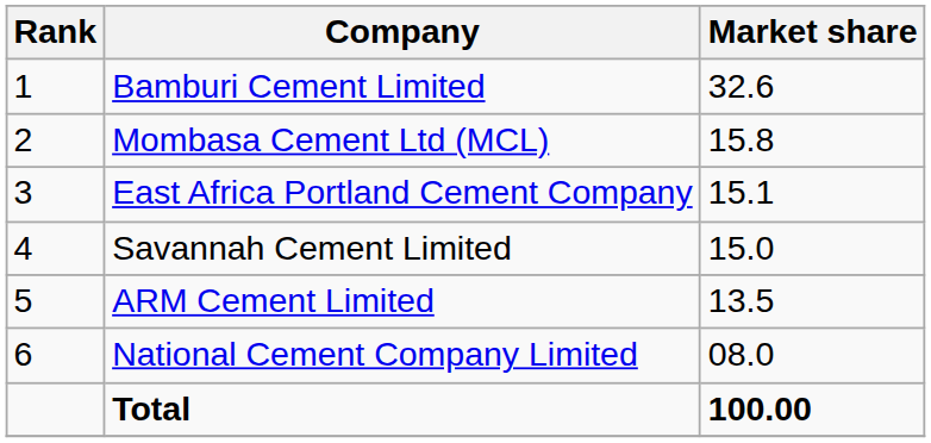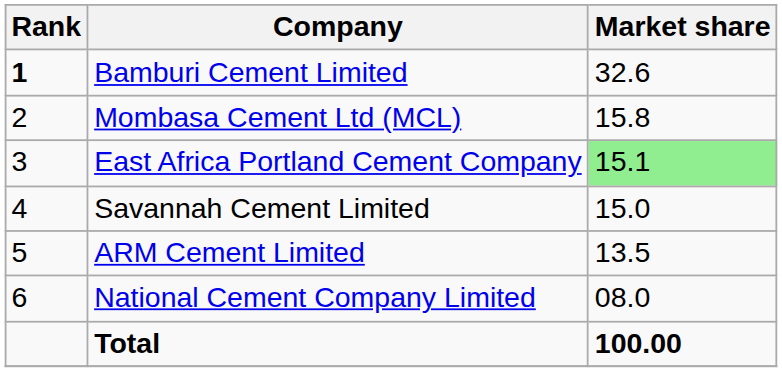Bamburi Cement Limited | Rank: normal -> bold
East Africa Portland Cement Company | Market share: no background -> lightgreen background
